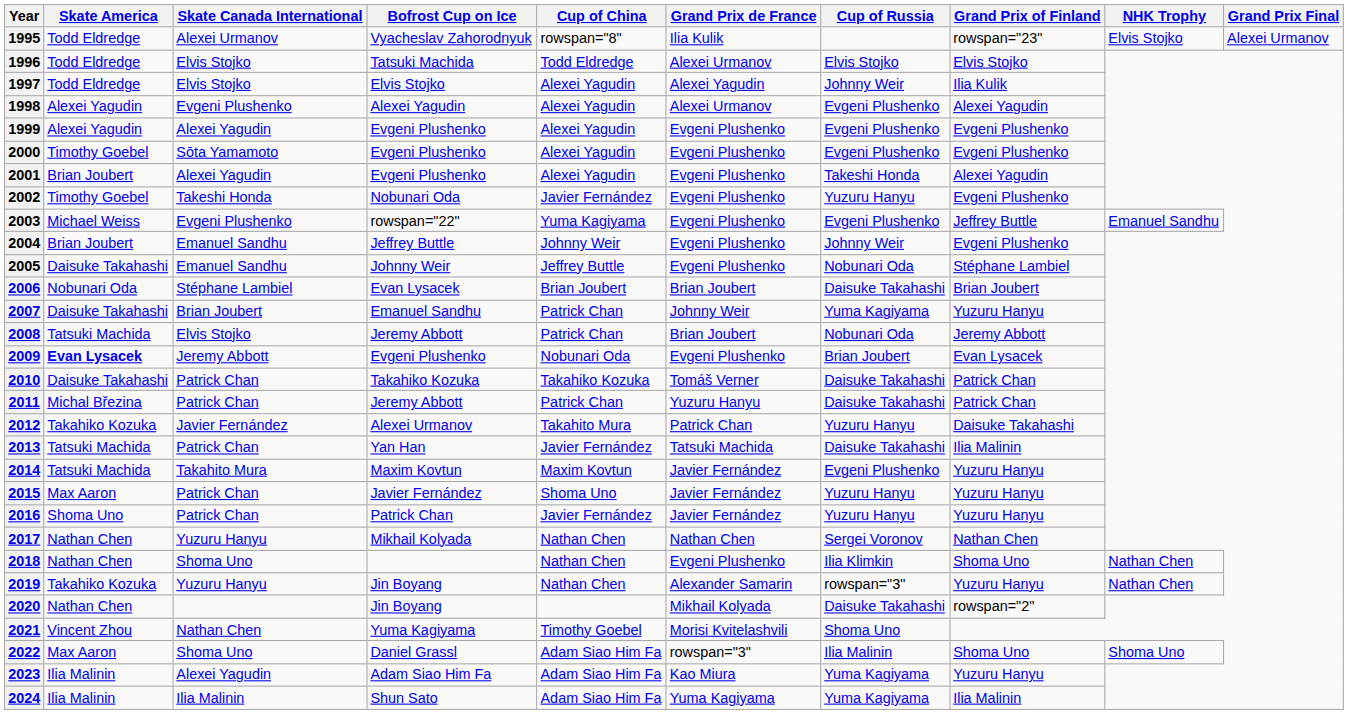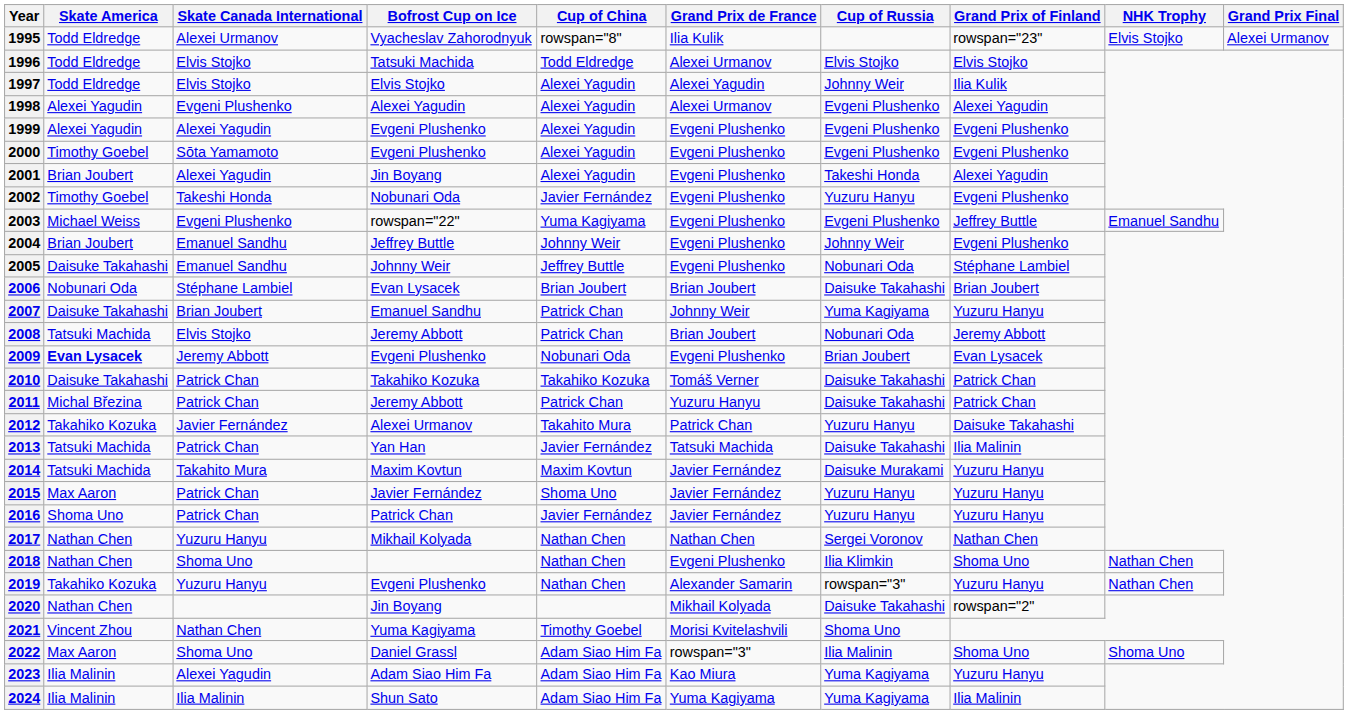2001 | Bofrost Cup on Ice: Evgeni Plushenko -> Jin Boyang
2014 | Cup of Russia: Evgeni Plushenko -> Daisuke Murakami
2019 | Bofrost Cup on Ice: Jin Boyang -> Evgeni Plushenko
